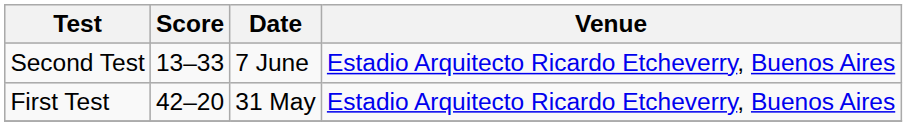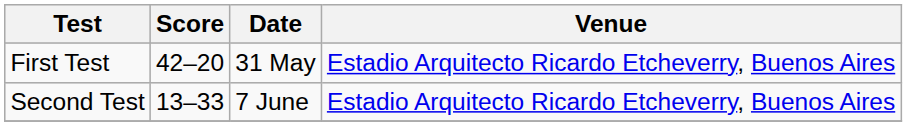rows swapped: First Test <-> Second Test
